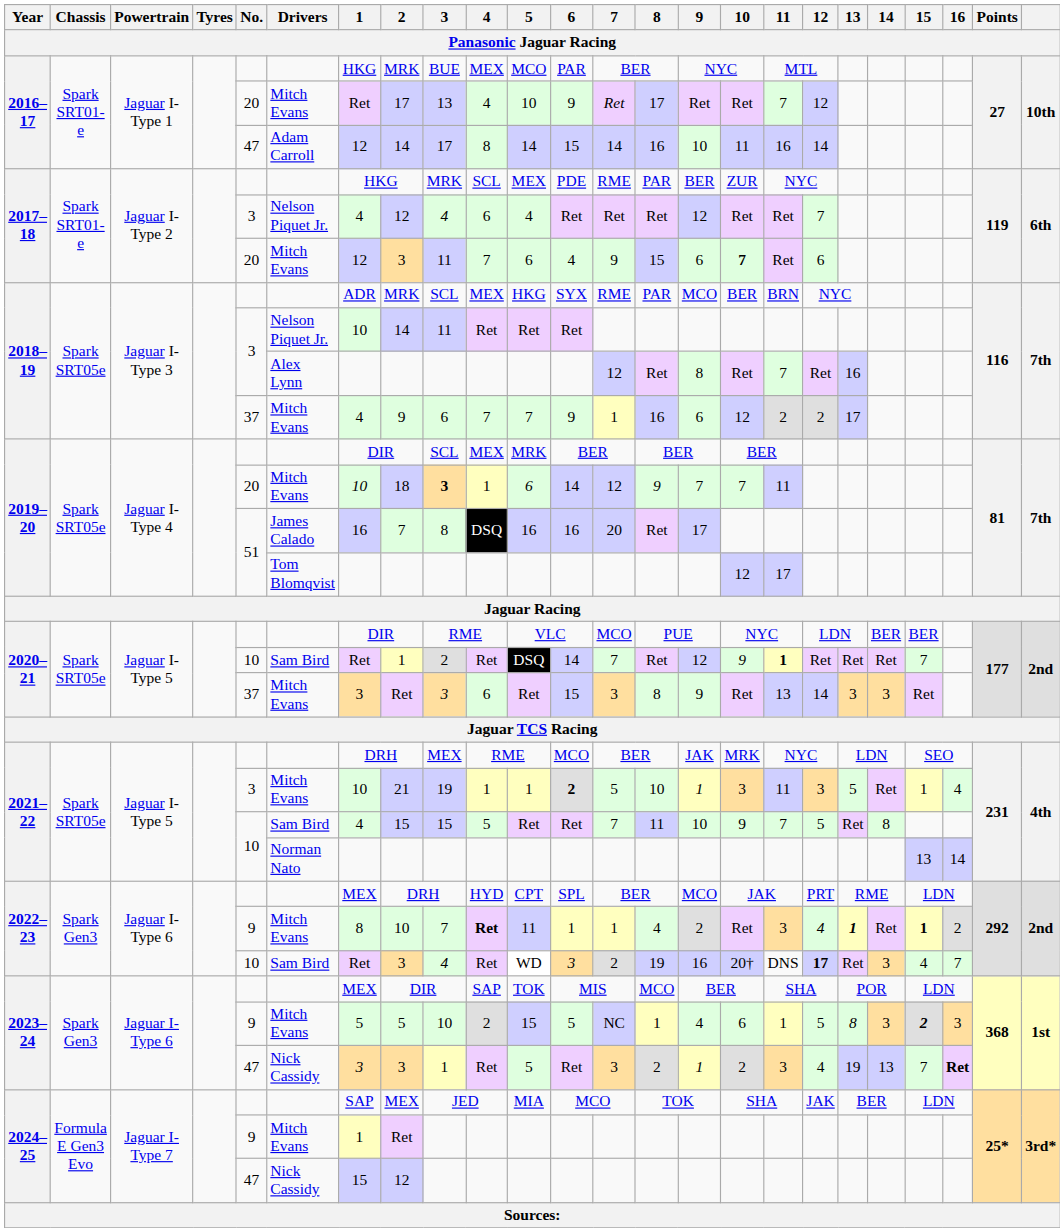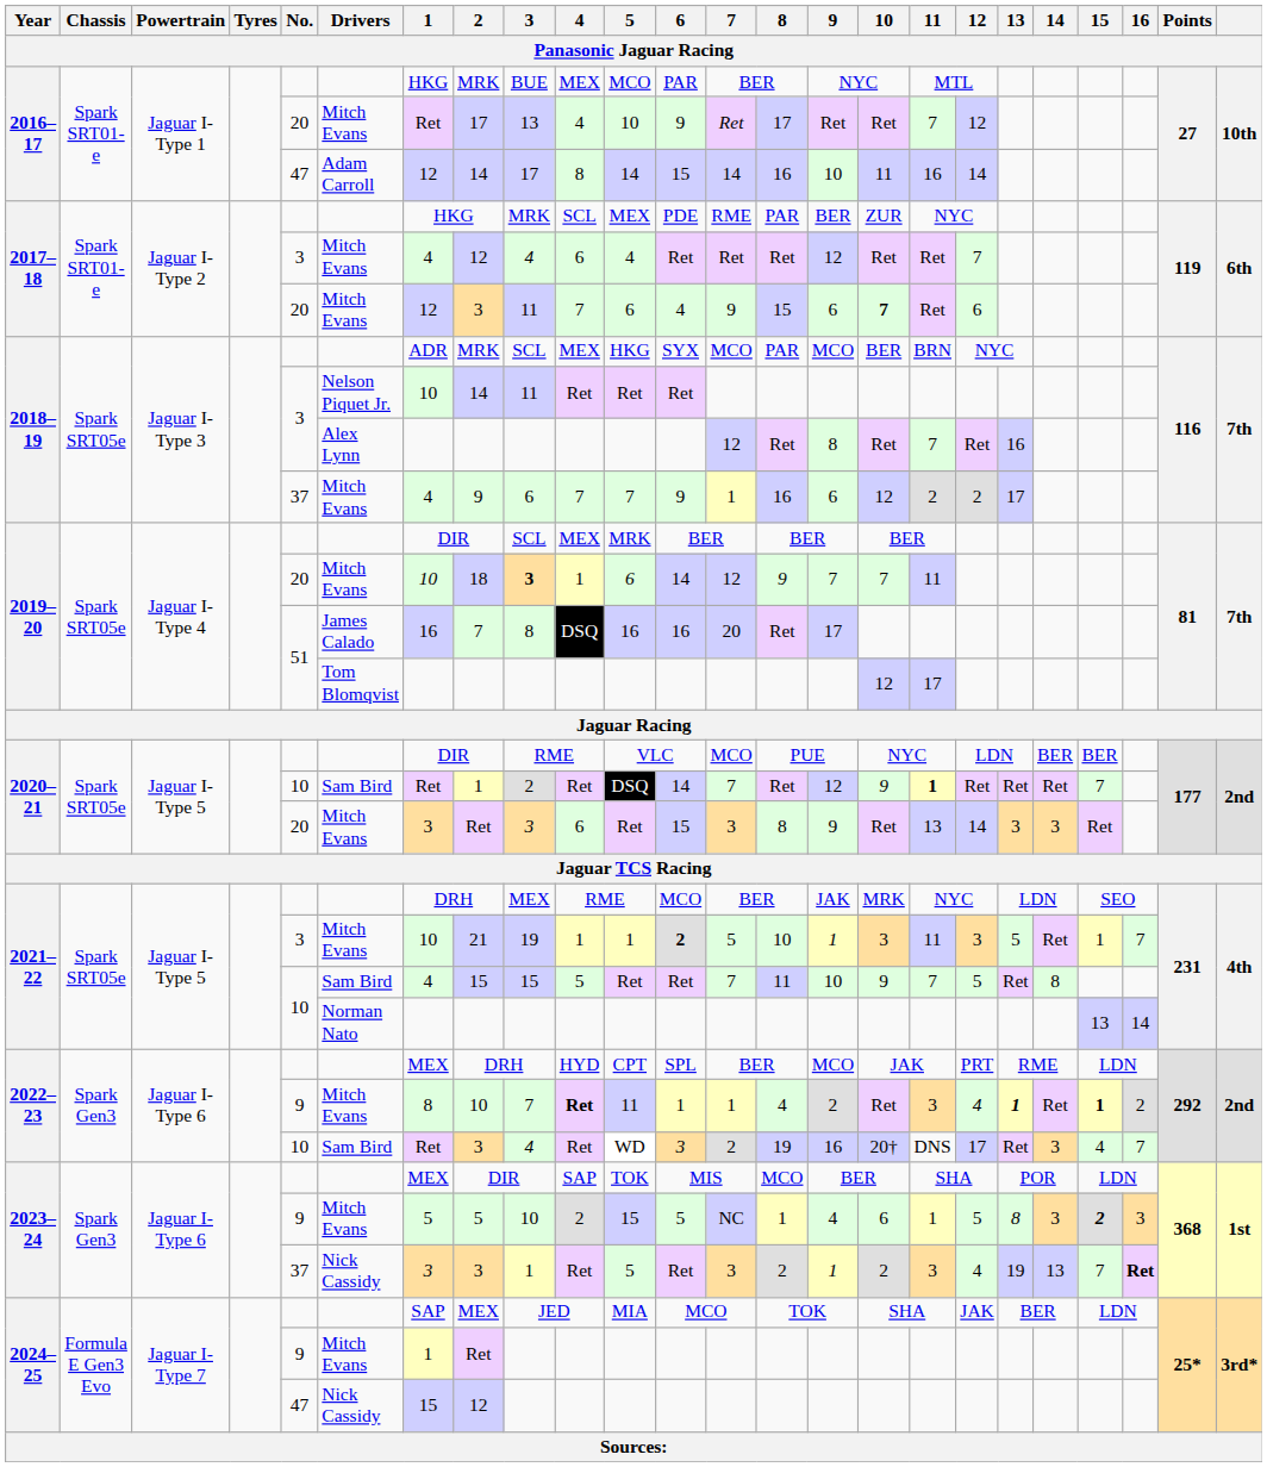row 7 | Drivers: Nelson Piquet Jr. -> Mitch Evans
row 9 | 7: RME -> MCO
row 20 | No.: 37 -> 20
row 23 | 16: 4 -> 7
row 28 | 12: bold -> normal
row 31 | No.: 47 -> 37
